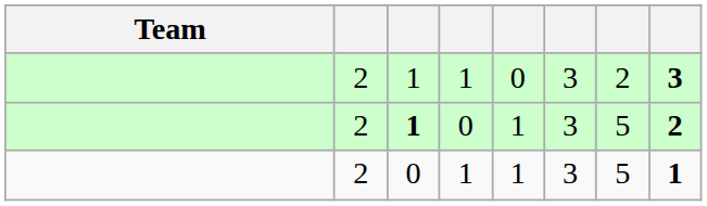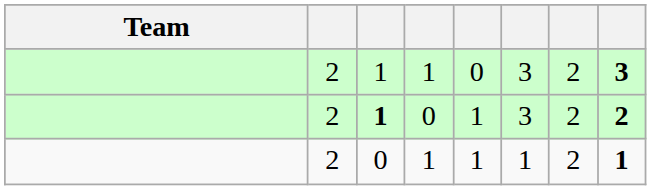row 3 | column 7: 5 -> 2
row 4 | column 6: 3 -> 1
row 4 | column 7: 5 -> 2
